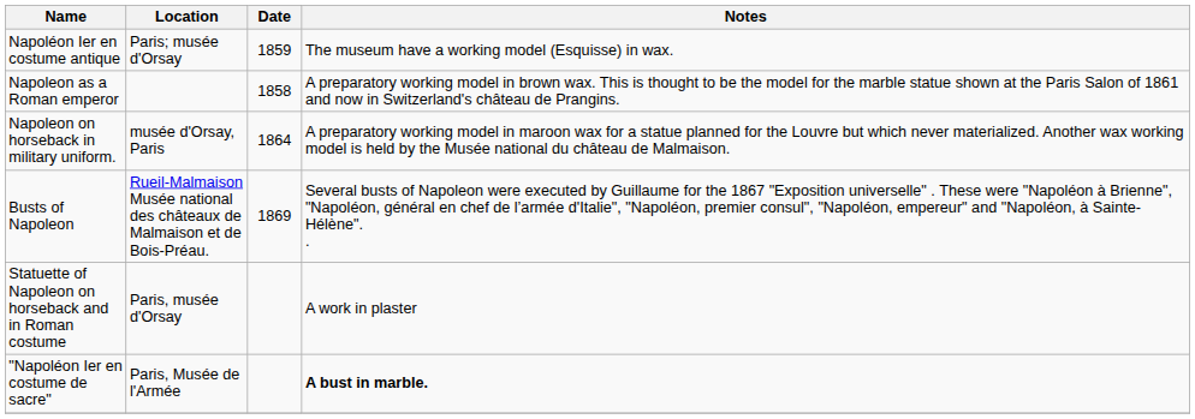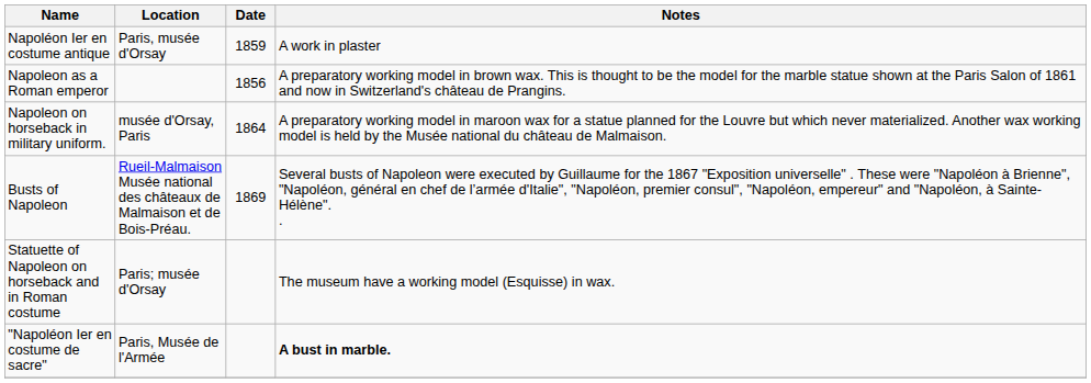Napoléon Ier en costume antique | Location: Paris; musée d'Orsay -> Paris, musée d'Orsay
Napoléon Ier en costume antique | Notes: The museum have a working model (Esquisse) in wax. -> A work in plaster
Napoleon as a Roman emperor | Date: 1858 -> 1856
Statuette of Napoleon on horseback and in Roman costume | Location: Paris, musée d'Orsay -> Paris; musée d'Orsay
Statuette of Napoleon on horseback and in Roman costume | Notes: A work in plaster -> The museum have a working model (Esquisse) in wax.
